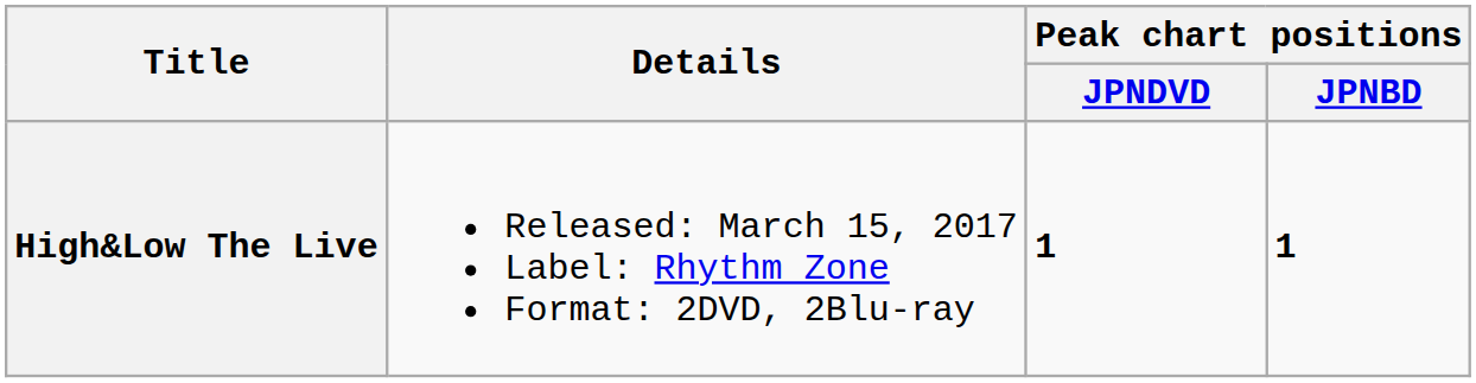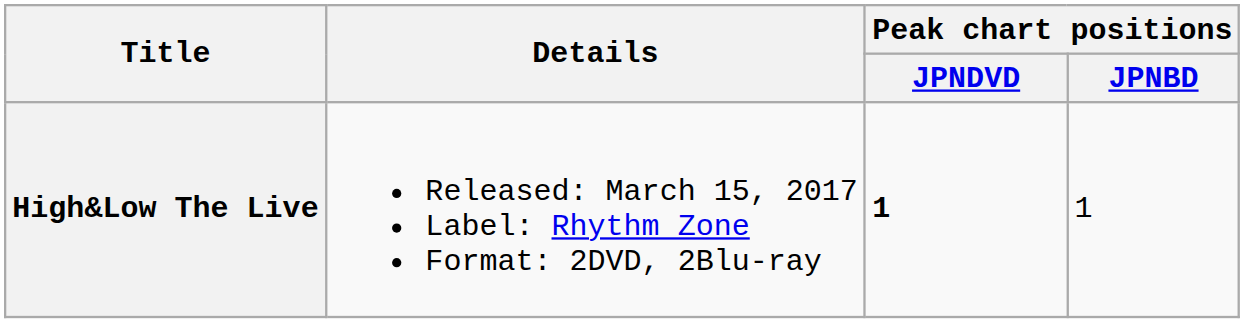High&Low The Live | Peak chart positions / JPNBD: bold -> normal
